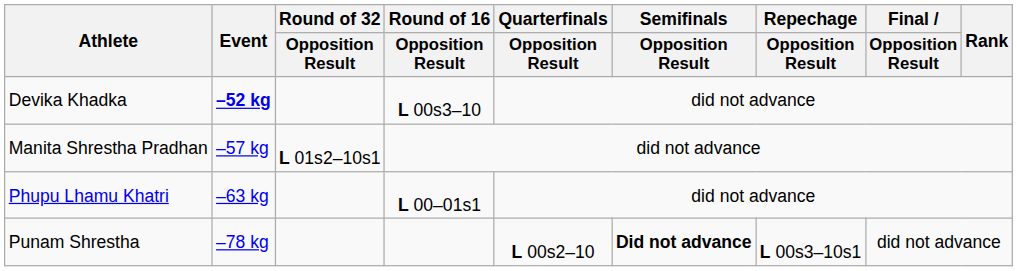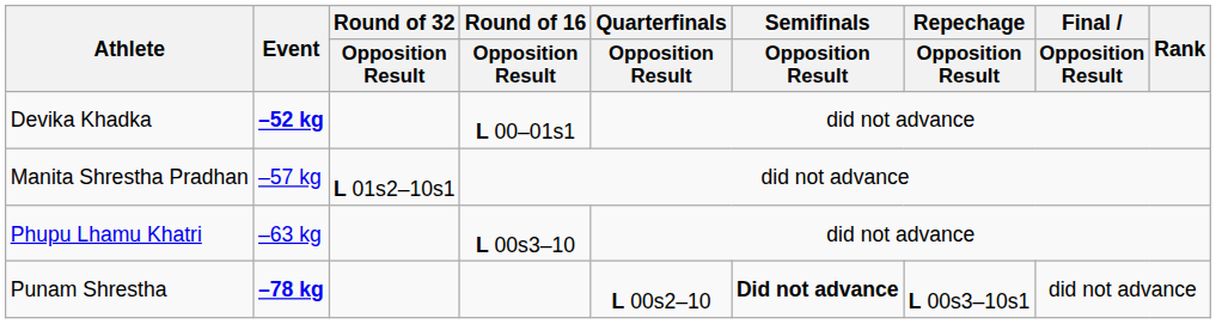Devika Khadka | Round of 16 / Opposition Result: L 00s3–10 -> L 00–01s1
Phupu Lhamu Khatri | Round of 16 / Opposition Result: L 00–01s1 -> L 00s3–10
Punam Shrestha | Event: normal -> bold
